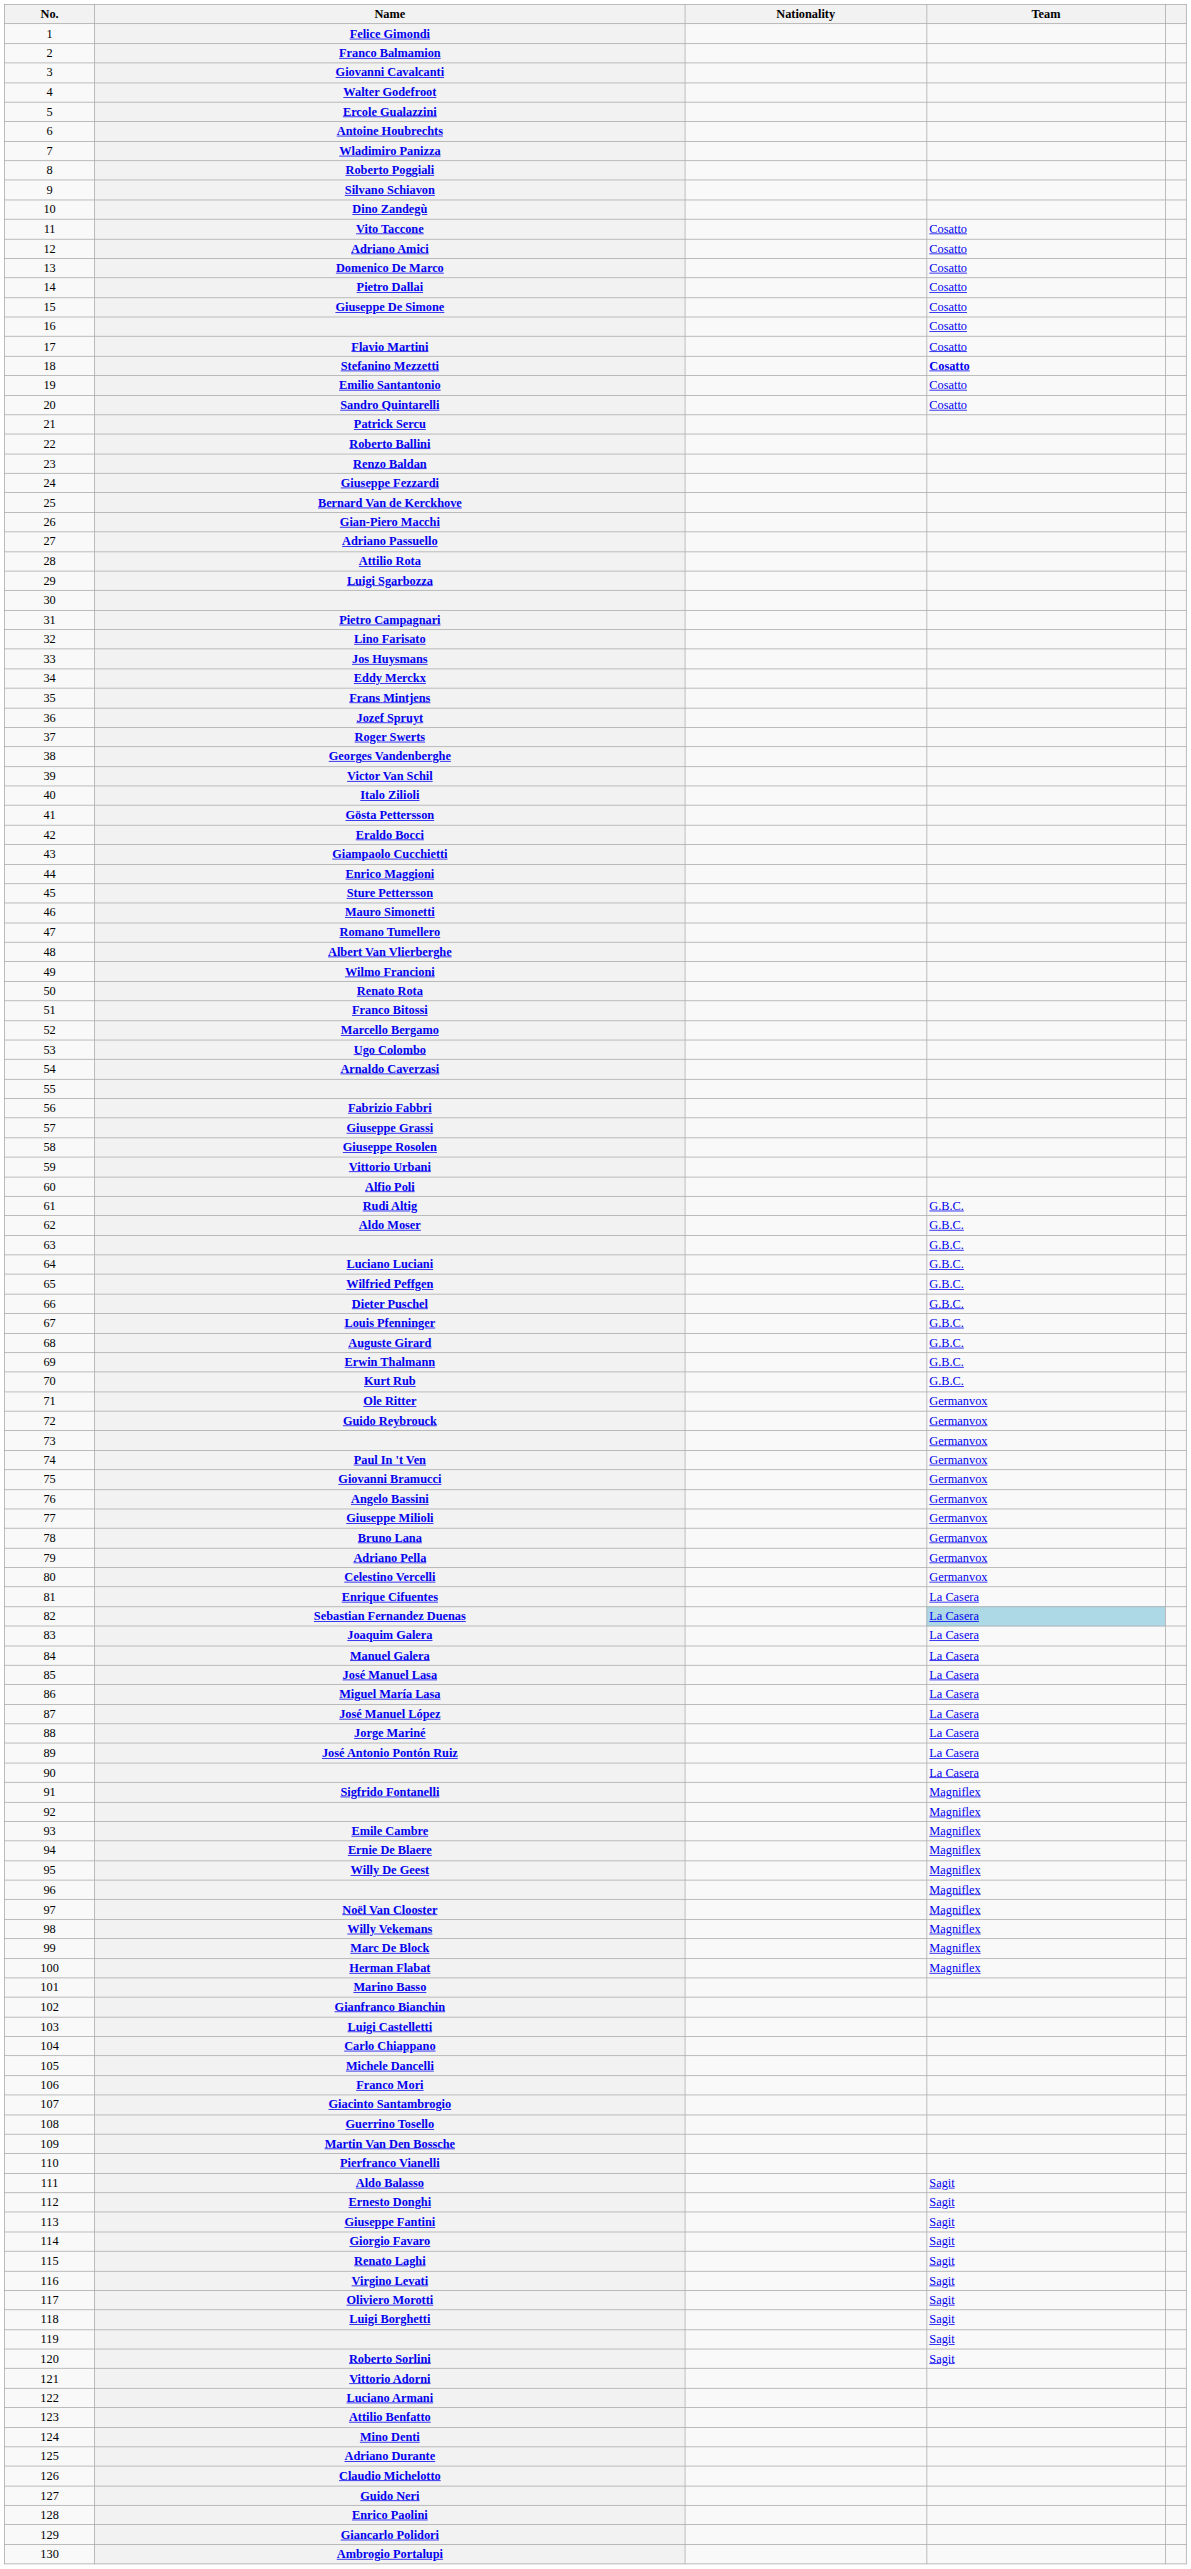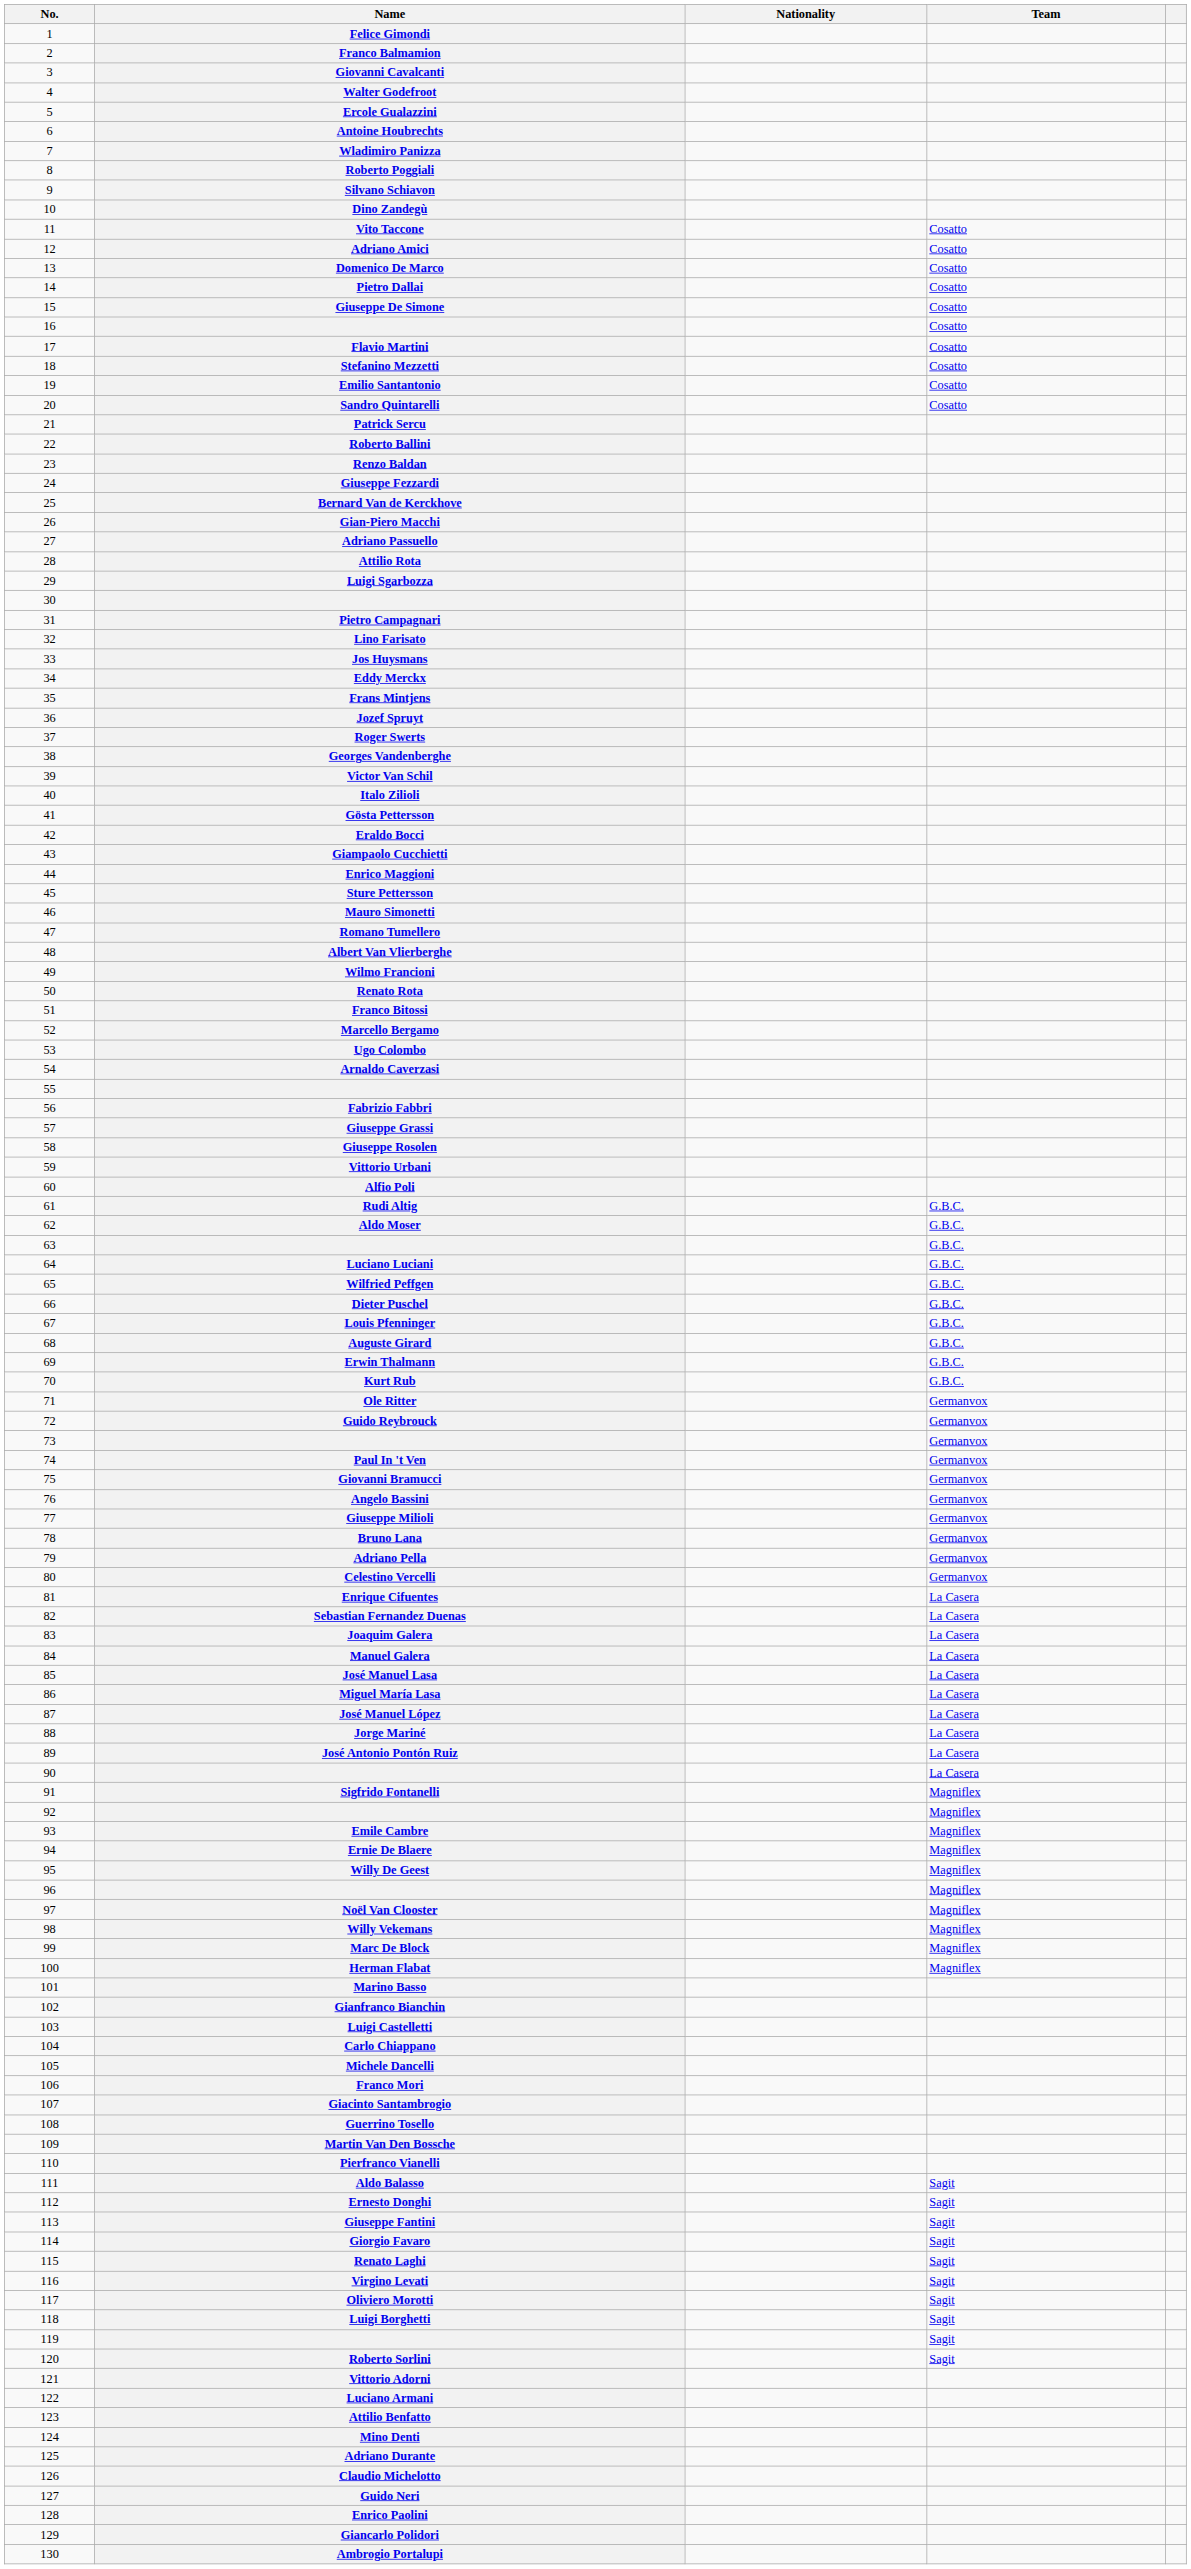Stefanino Mezzetti | Team: bold -> normal
Sebastian Fernandez Duenas | Team: lightblue background -> no background
